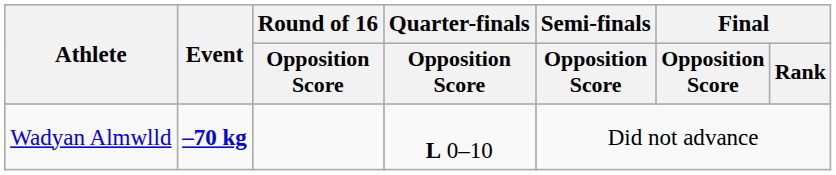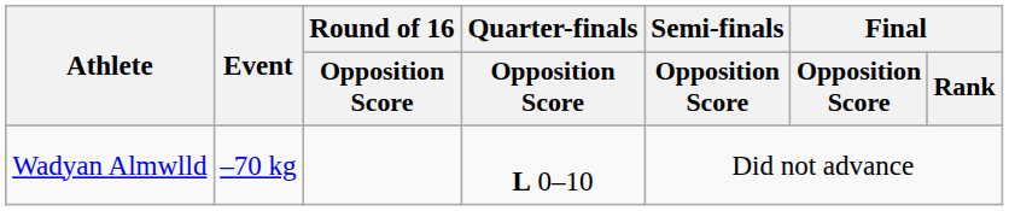Wadyan Almwlld | Event: bold -> normal
